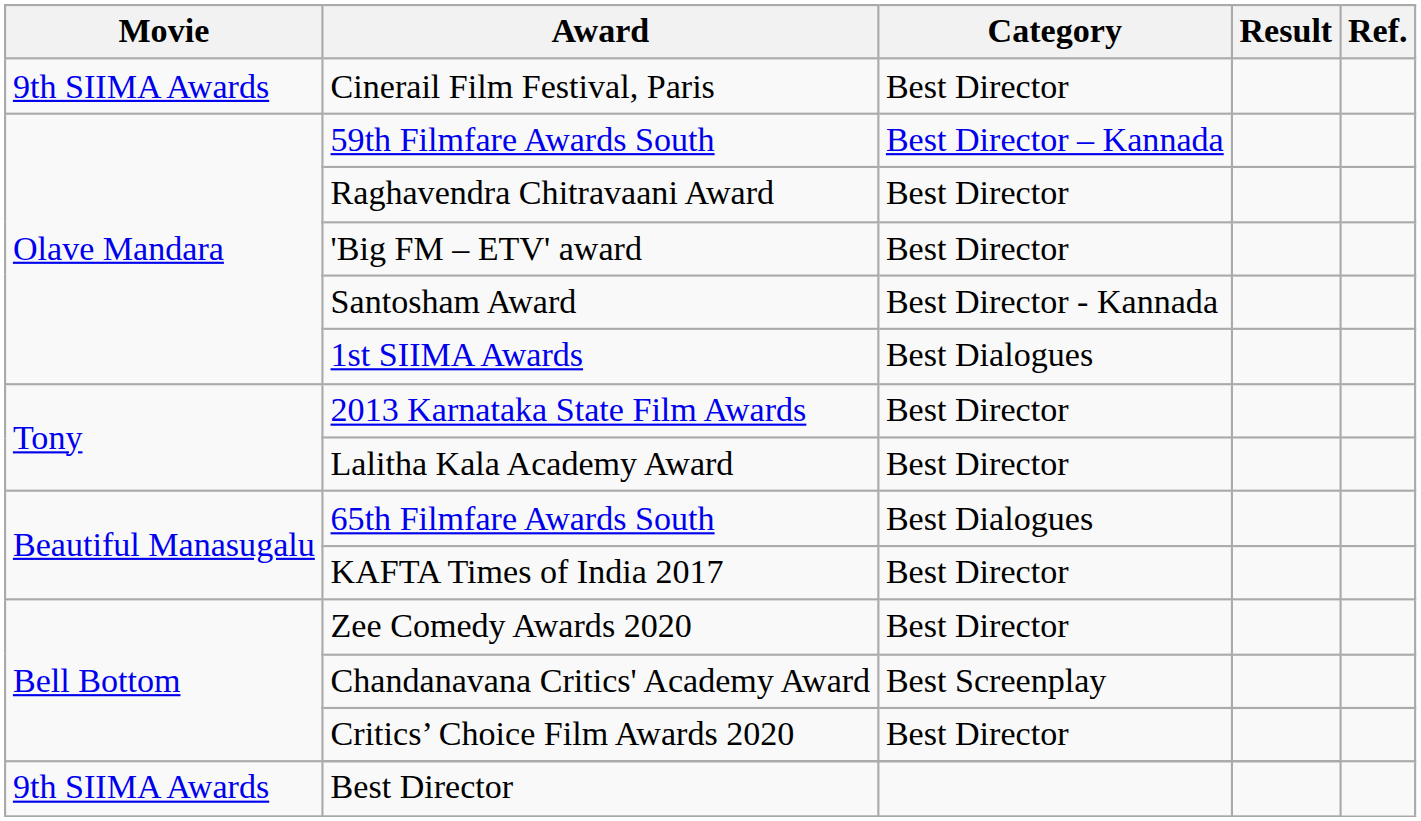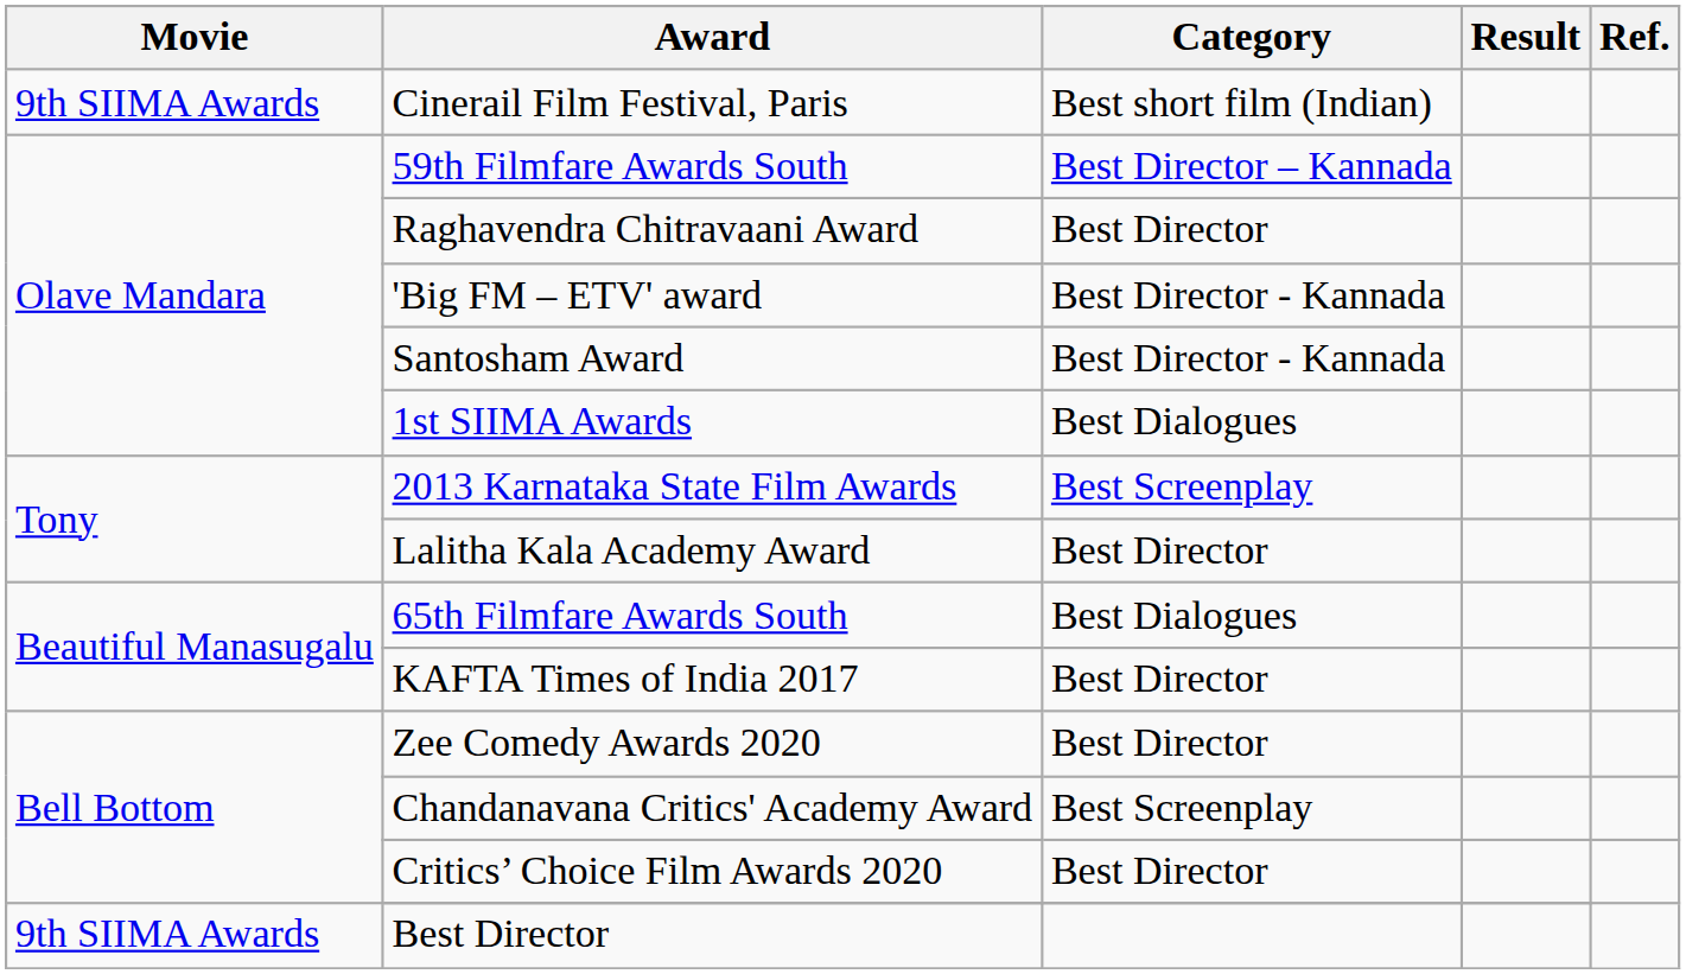Cinerail Film Festival, Paris | Category: Best Director -> Best short film (Indian)
'Big FM – ETV' award | Category: Best Director -> Best Director - Kannada
2013 Karnataka State Film Awards | Category: Best Director -> Best Screenplay
